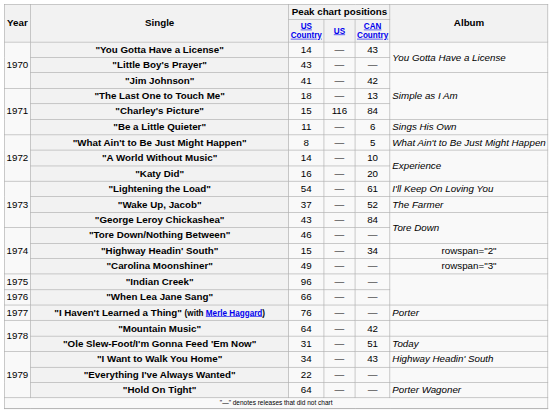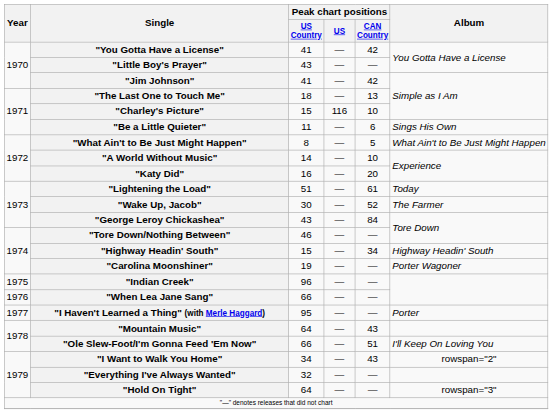"You Gotta Have a License" | Peak chart positions / US Country: 14 -> 41
"You Gotta Have a License" | Peak chart positions / CAN Country: 43 -> 42
"Charley's Picture" | Peak chart positions / CAN Country: 84 -> 10
"Lightening the Load" | Peak chart positions / US Country: 54 -> 51
"Lightening the Load" | Album: I'll Keep On Loving You -> Today
"Wake Up, Jacob" | Peak chart positions / US Country: 37 -> 30
"Highway Headin' South" | Album: rowspan="2" -> Highway Headin' South
"Carolina Moonshiner" | Peak chart positions / US Country: 49 -> 19
"Carolina Moonshiner" | Album: rowspan="3" -> Porter Wagoner
"I Haven't Learned a Thing" (with Merle Haggard) | Peak chart positions / US Country: 76 -> 95
"Mountain Music" | Peak chart positions / CAN Country: 42 -> 43
"Ole Slew-Foot/I'm Gonna Feed 'Em Now" | Peak chart positions / US Country: 31 -> 66
"Ole Slew-Foot/I'm Gonna Feed 'Em Now" | Album: Today -> I'll Keep On Loving You
"I Want to Walk You Home" | Album: Highway Headin' South -> rowspan="2"
"Everything I've Always Wanted" | Peak chart positions / US Country: 22 -> 32
"Hold On Tight" | Album: Porter Wagoner -> rowspan="3"
